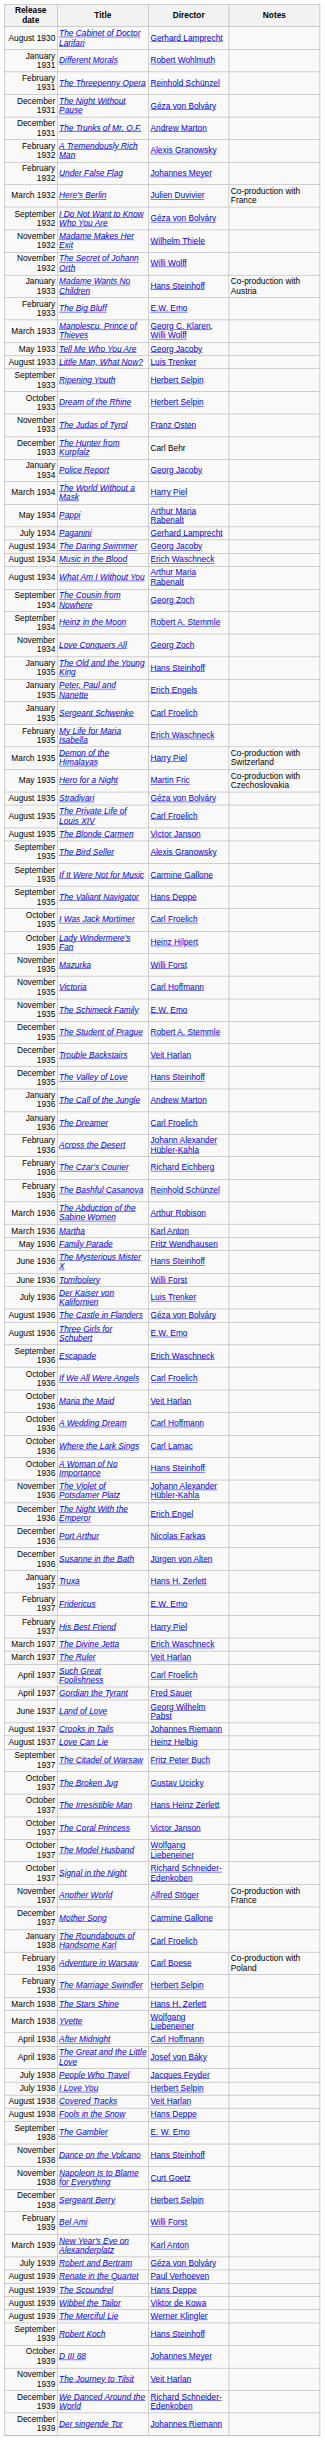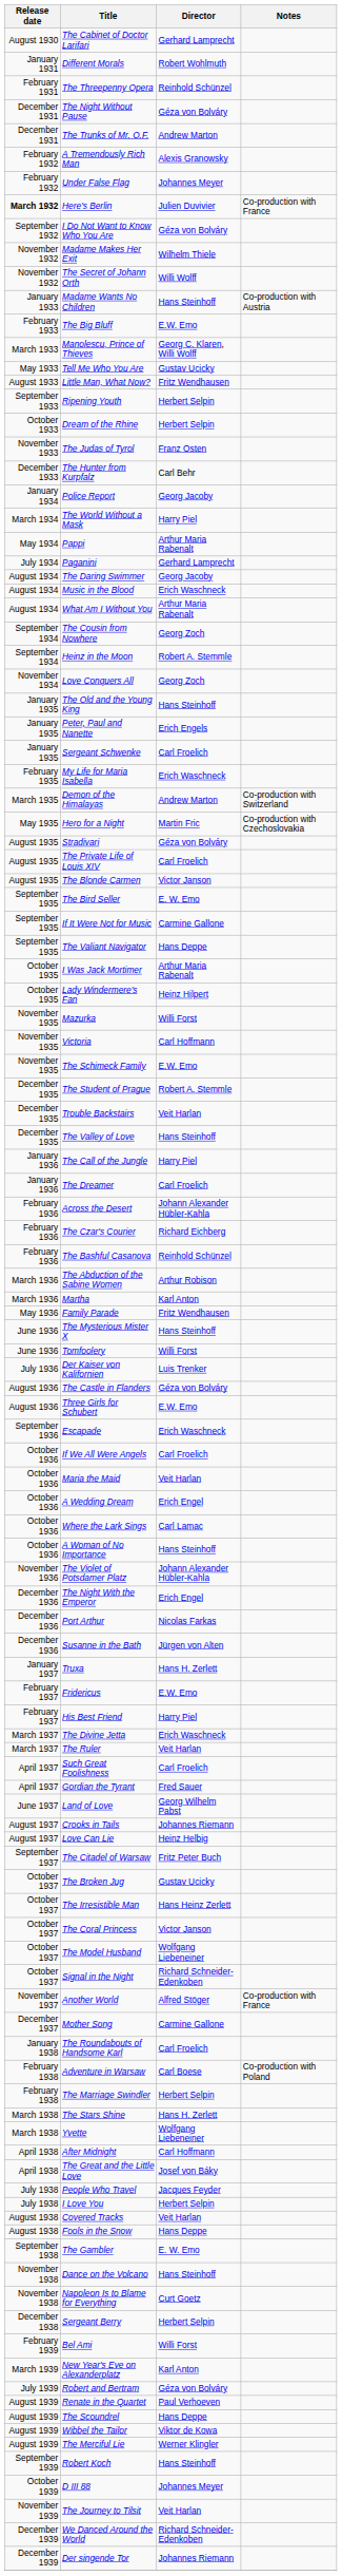Here's Berlin | Release date: normal -> bold
Tell Me Who You Are | Director: Georg Jacoby -> Gustav Ucicky
Little Man, What Now? | Director: Luis Trenker -> Fritz Wendhausen
Demon of the Himalayas | Director: Harry Piel -> Andrew Marton
The Bird Seller | Director: Alexis Granowsky -> E. W. Emo
I Was Jack Mortimer | Director: Carl Froelich -> Arthur Maria Rabenalt
The Call of the Jungle | Director: Andrew Marton -> Harry Piel
A Wedding Dream | Director: Carl Hoffmann -> Erich Engel
